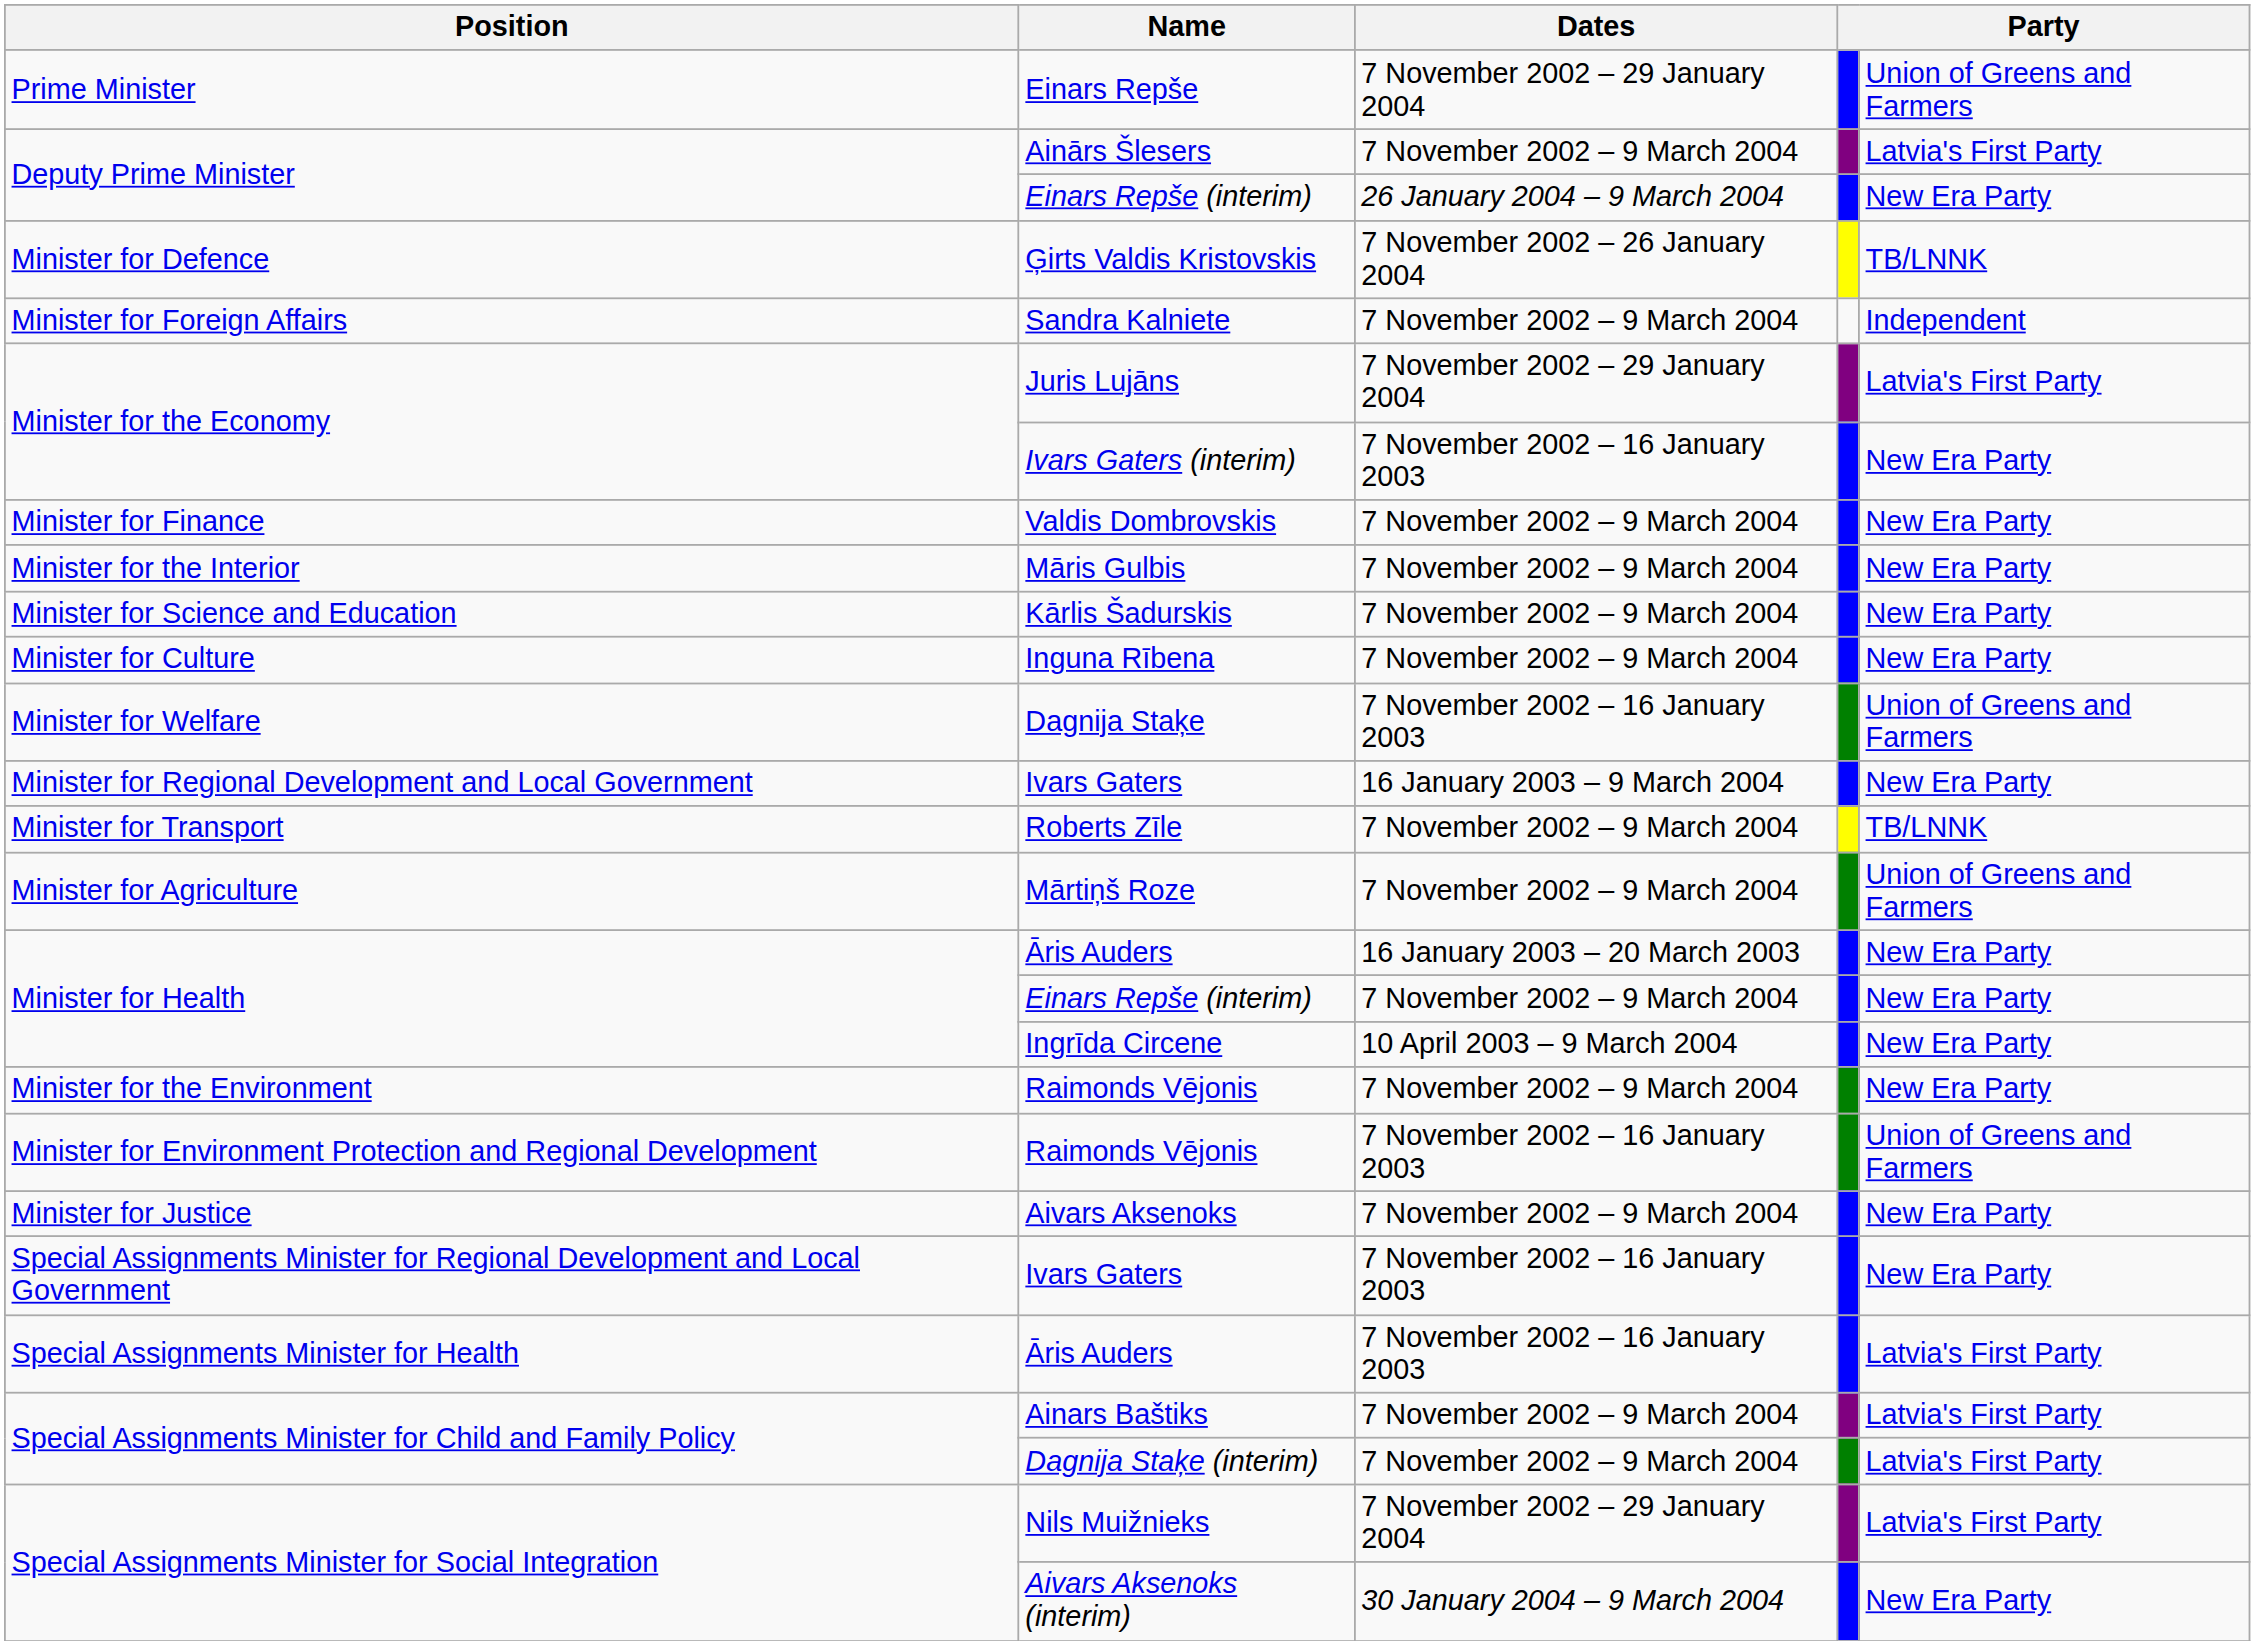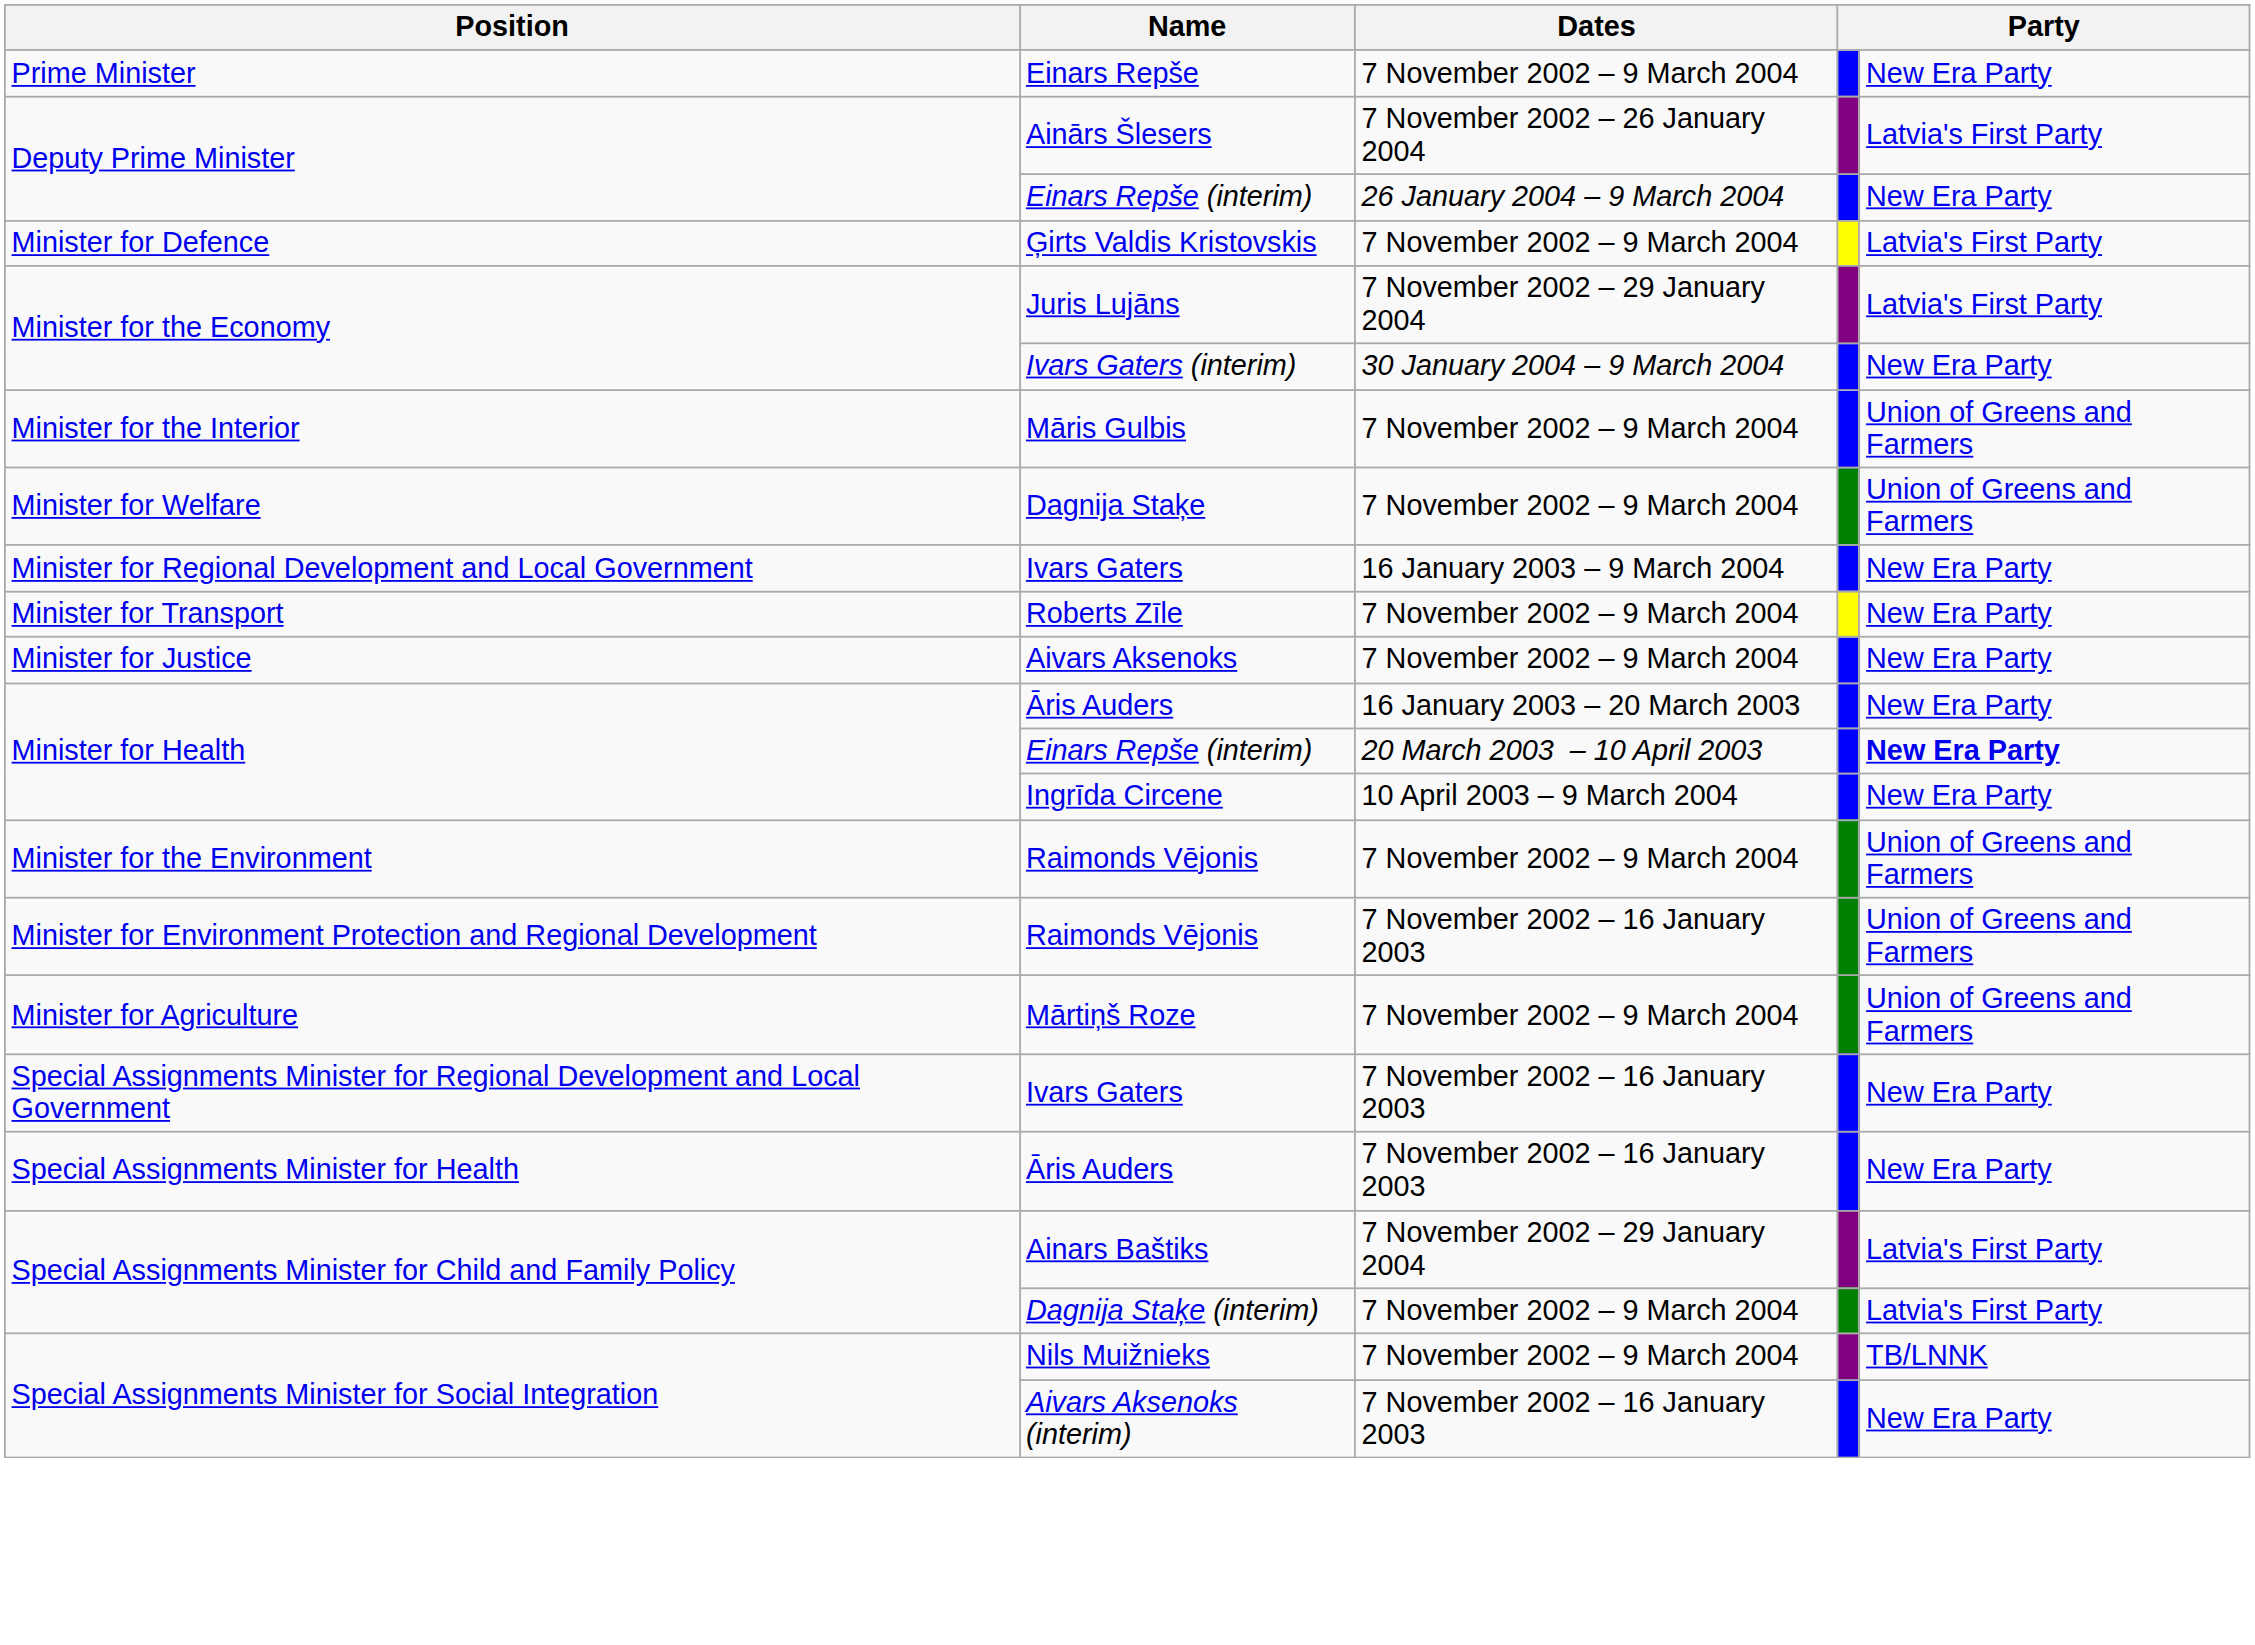Einars Repše | Dates: 7 November 2002 – 29 January 2004 -> 7 November 2002 – 9 March 2004
Einars Repše | column 5: Union of Greens and Farmers -> New Era Party
Ainārs Šlesers | Dates: 7 November 2002 – 9 March 2004 -> 7 November 2002 – 26 January 2004
Ģirts Valdis Kristovskis | Dates: 7 November 2002 – 26 January 2004 -> 7 November 2002 – 9 March 2004
Ģirts Valdis Kristovskis | column 5: TB/LNNK -> Latvia's First Party
- row: Minister for Foreign Affairs | Sandra Kalniete | 7 November 2002 – 9 March 2004 | Independent
Ivars Gaters (interim) | Dates: 7 November 2002 – 16 January 2003 -> 30 January 2004 – 9 March 2004
- row: Minister for Finance | Valdis Dombrovskis | 7 November 2002 – 9 March 2004 | New Era Party
Māris Gulbis | column 5: New Era Party -> Union of Greens and Farmers
- row: Minister for Science and Education | Kārlis Šadurskis | 7 November 2002 – 9 March 2004 | New Era Party
- row: Minister for Culture | Inguna Rībena | 7 November 2002 – 9 March 2004 | New Era Party
Dagnija Staķe | Dates: 7 November 2002 – 16 January 2003 -> 7 November 2002 – 9 March 2004
Roberts Zīle | column 5: TB/LNNK -> New Era Party
rows swapped: Aivars Aksenoks <-> Mārtiņš Roze
Minister for Health / Einars Repše (interim) | Dates: 7 November 2002 – 9 March 2004 -> 20 March 2003 – 10 April 2003
Minister for Health / Einars Repše (interim) | column 5: normal -> bold
Minister for the Environment / Raimonds Vējonis | column 5: New Era Party -> Union of Greens and Farmers
Special Assignments Minister for Health / Āris Auders | column 5: Latvia's First Party -> New Era Party
Ainars Baštiks | Dates: 7 November 2002 – 9 March 2004 -> 7 November 2002 – 29 January 2004
Nils Muižnieks | Dates: 7 November 2002 – 29 January 2004 -> 7 November 2002 – 9 March 2004
Nils Muižnieks | column 5: Latvia's First Party -> TB/LNNK
Aivars Aksenoks (interim) | Dates: 30 January 2004 – 9 March 2004 -> 7 November 2002 – 16 January 2003
